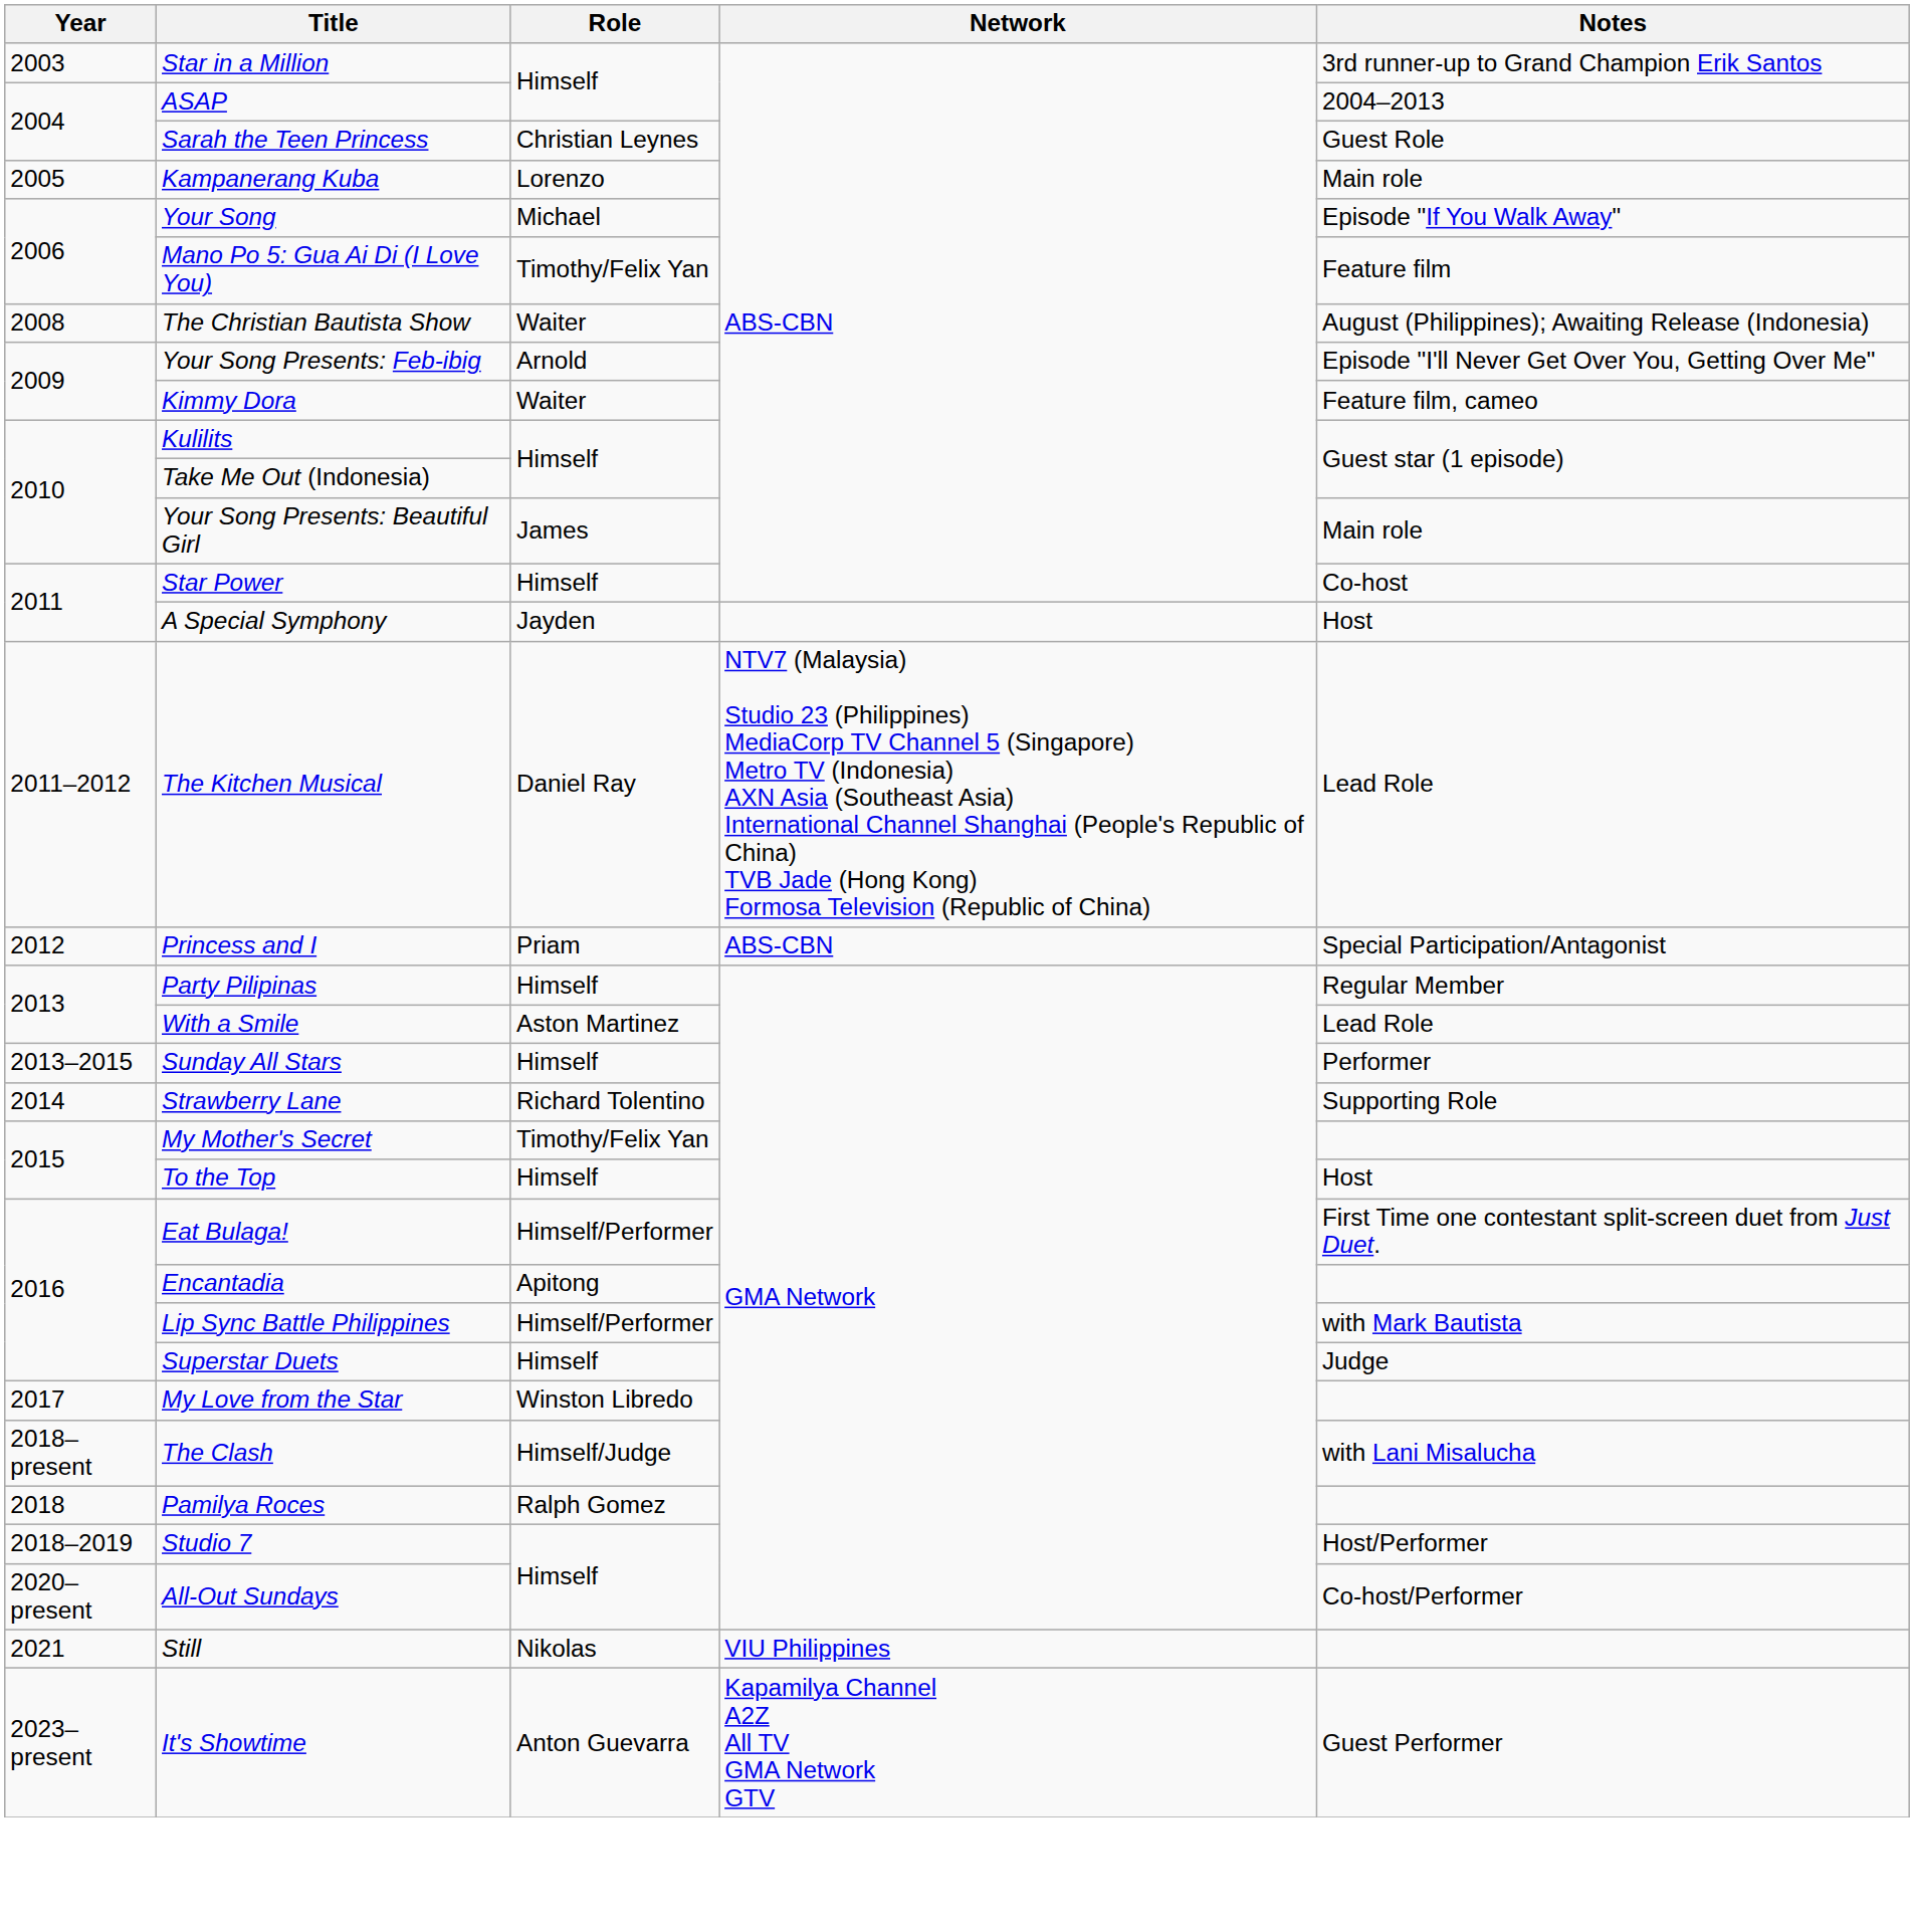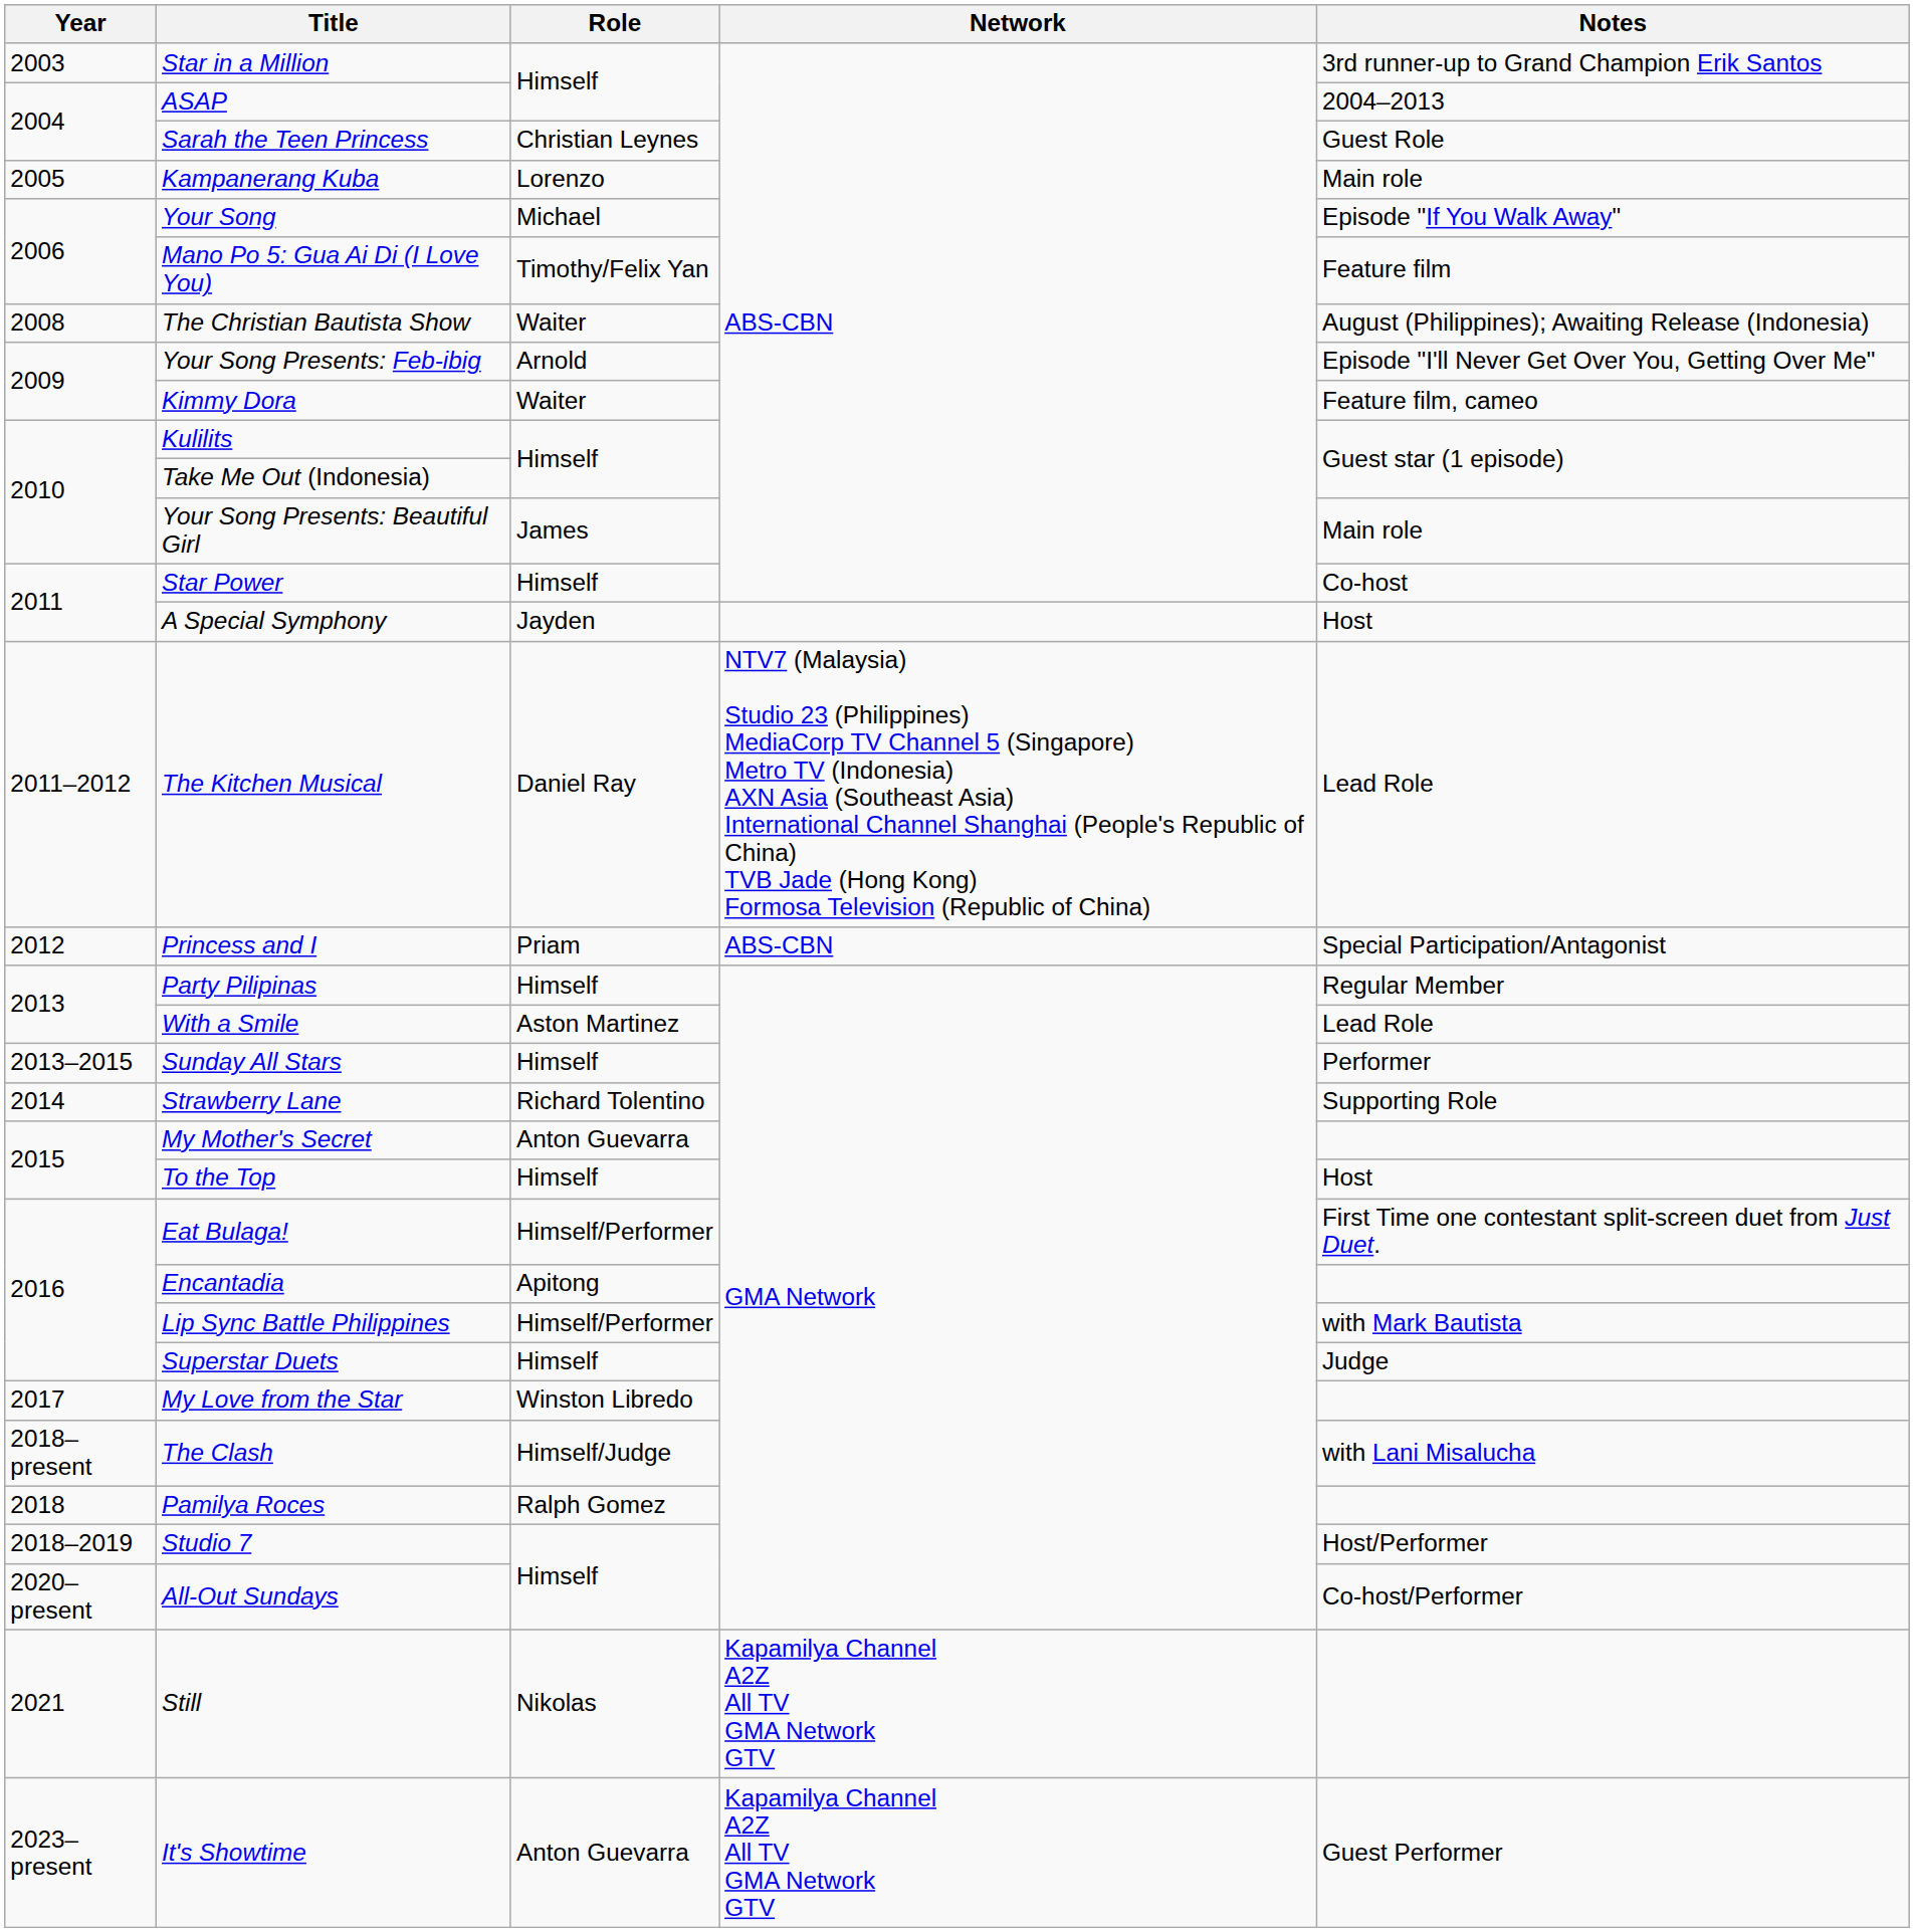My Mother's Secret | Role: Timothy/Felix Yan -> Anton Guevarra
Still | Network: VIU Philippines -> Kapamilya Channel A2Z All TV GMA Network GTV
